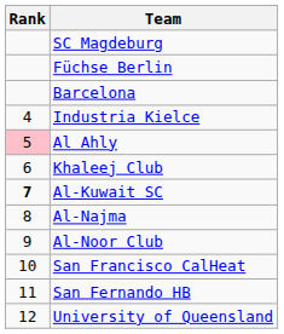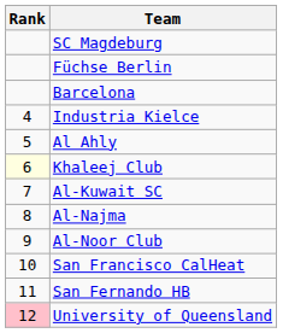Al Ahly | Rank: pink background -> no background
Khaleej Club | Rank: no background -> lightyellow background
Al-Kuwait SC | Rank: bold -> normal
University of Queensland | Rank: no background -> pink background
